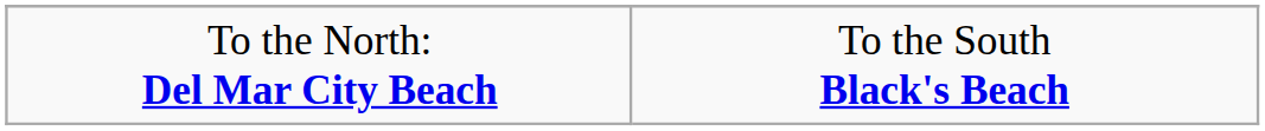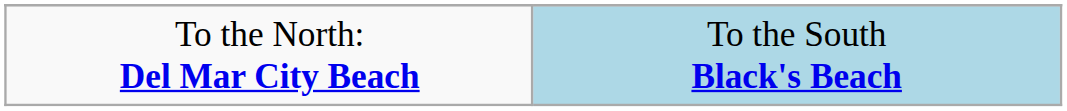To the North: Del Mar City Beach | column 2: no background -> lightblue background
